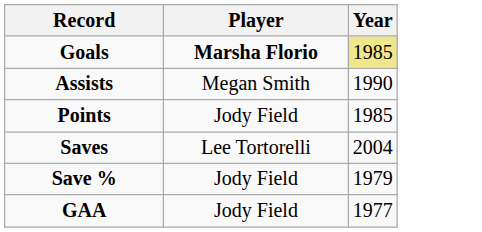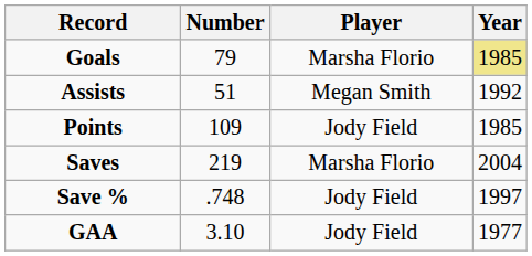+ column: Number | 79 | 51 | 109 | 219 | .748 | 3.10
Goals | Player: bold -> normal
Assists | Year: 1990 -> 1992
Saves | Player: Lee Tortorelli -> Marsha Florio
Save % | Year: 1979 -> 1997
